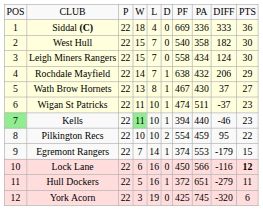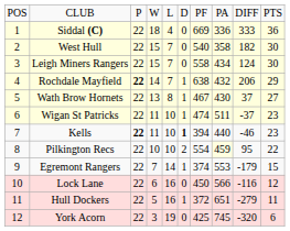Rochdale Mayfield | column 3: normal -> bold
Kells | column 1: lightgreen background -> no background
Kells | column 3: normal -> bold
Kells | column 4: lightgreen background -> no background
Kells | column 6: normal -> bold
Pilkington Recs | column 8: no background -> lightyellow background
Lock Lane | column 10: bold -> normal
